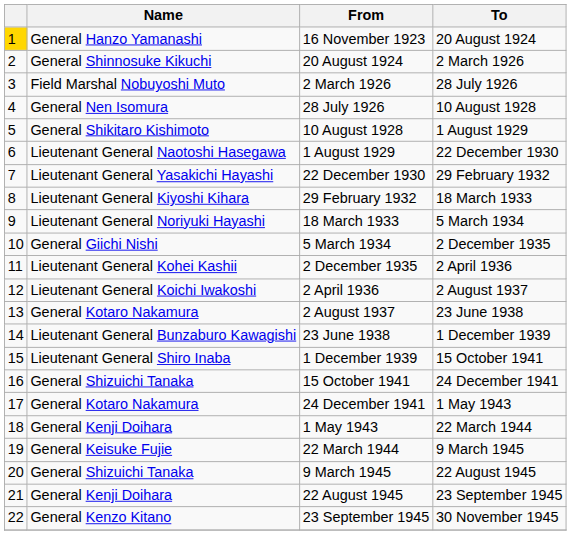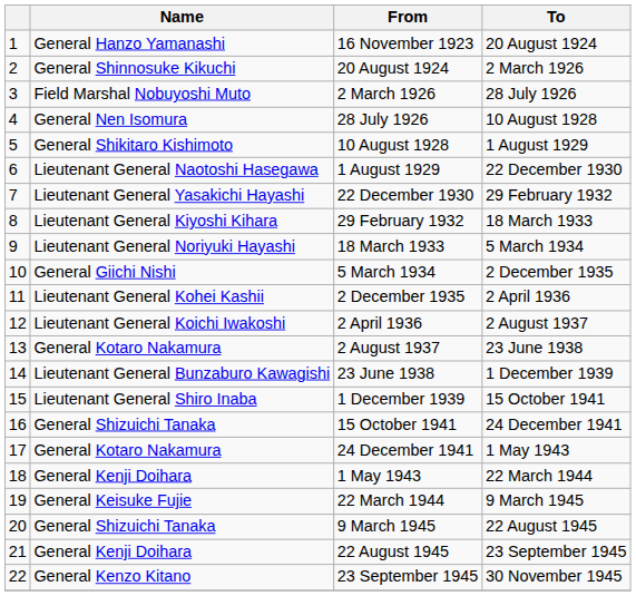16 November 1923 | column 1: gold background -> no background
